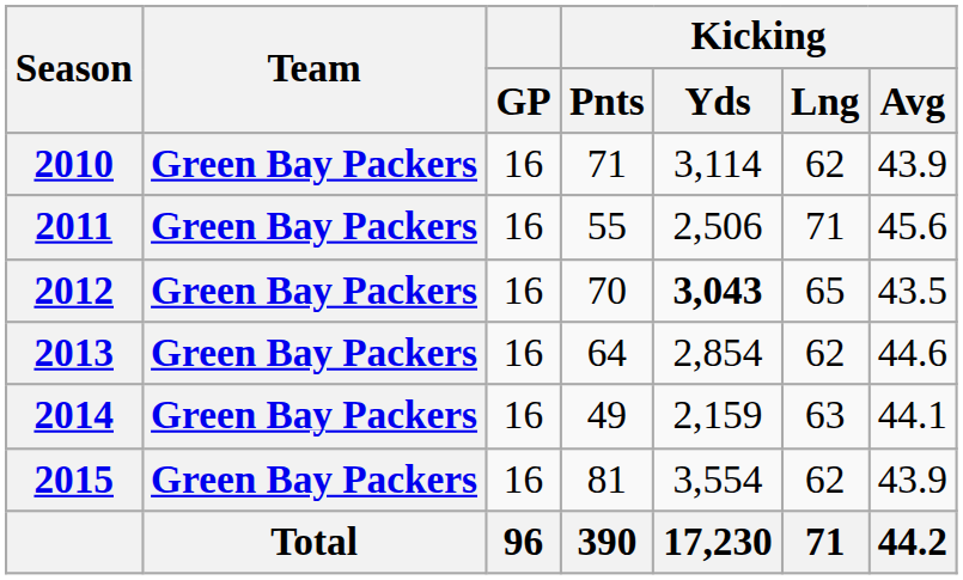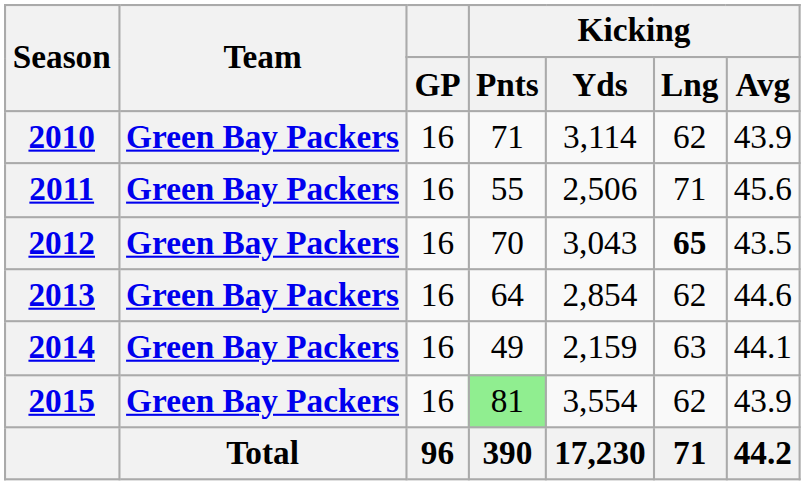2012 | Kicking / Yds: bold -> normal
2012 | Kicking / Lng: normal -> bold
2015 | Kicking / Pnts: no background -> lightgreen background
